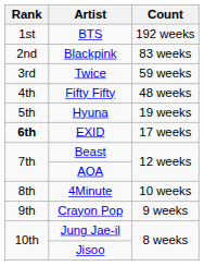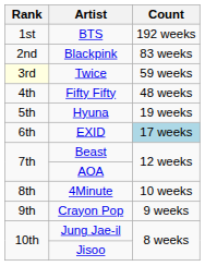Twice | Rank: no background -> lightyellow background
EXID | Rank: bold -> normal
EXID | Count: no background -> lightblue background
